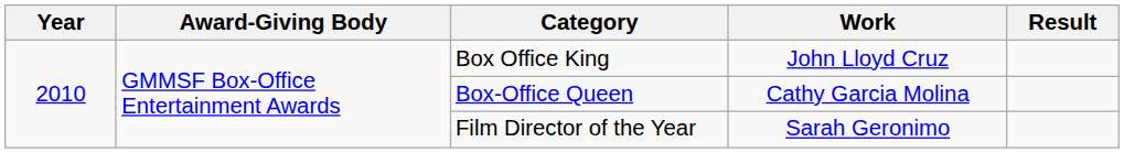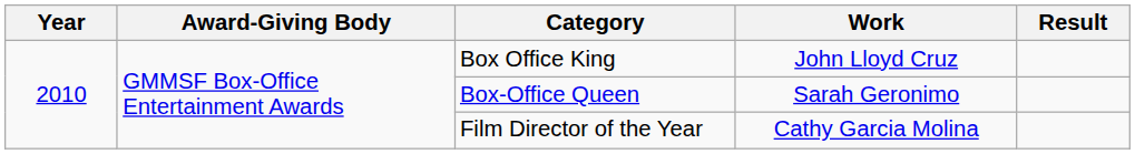Box-Office Queen | Work: Cathy Garcia Molina -> Sarah Geronimo
Film Director of the Year | Work: Sarah Geronimo -> Cathy Garcia Molina
